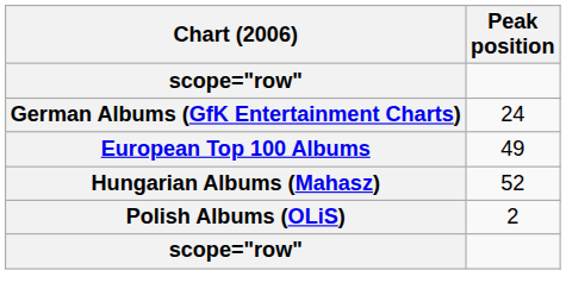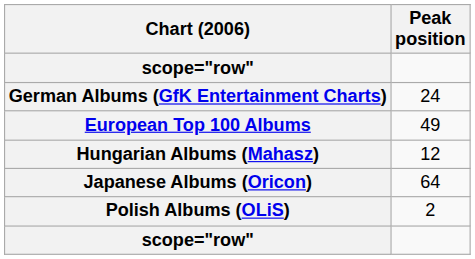Hungarian Albums (Mahasz) | Peak position: 52 -> 12
+ row: Japanese Albums (Oricon) | 64
